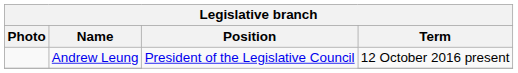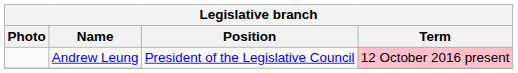Andrew Leung | Term: no background -> pink background
